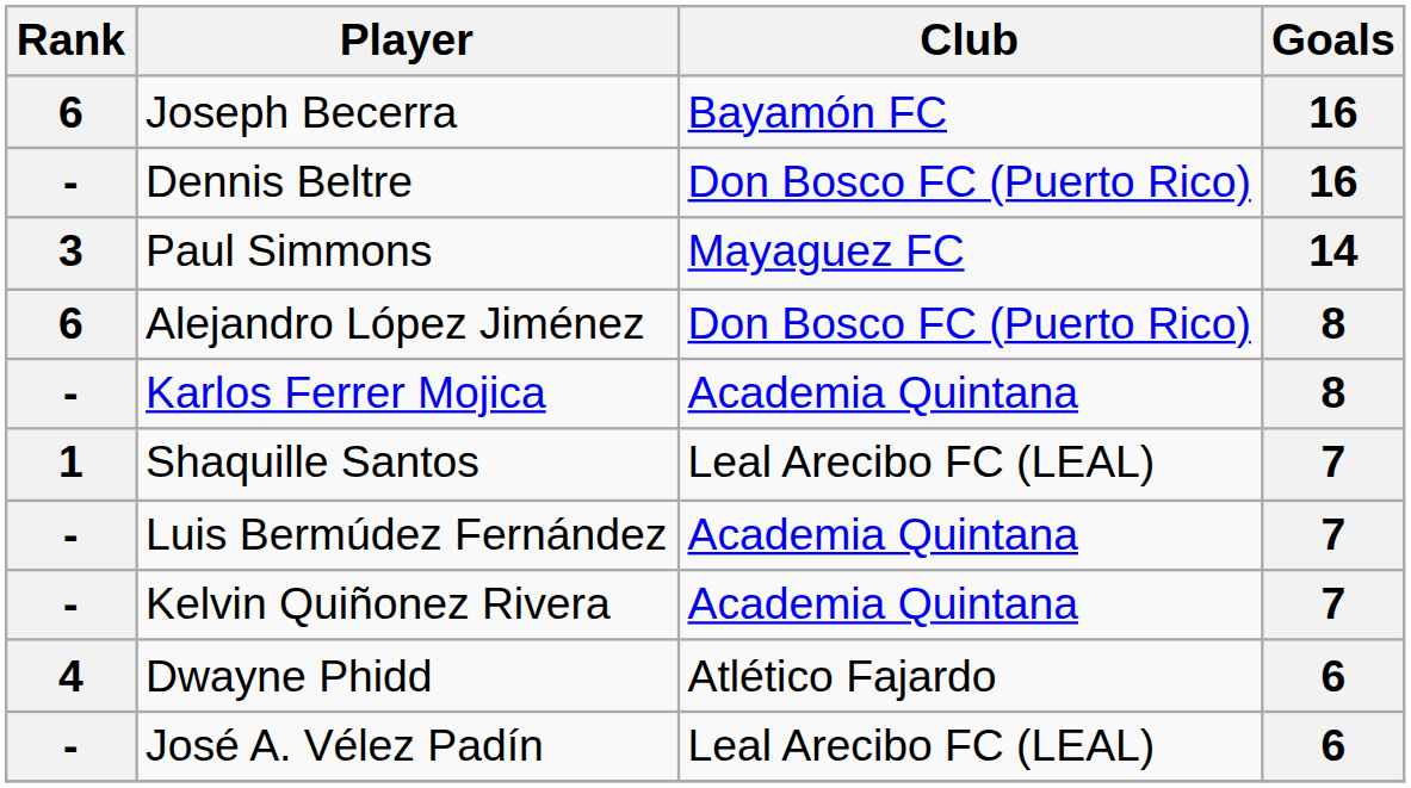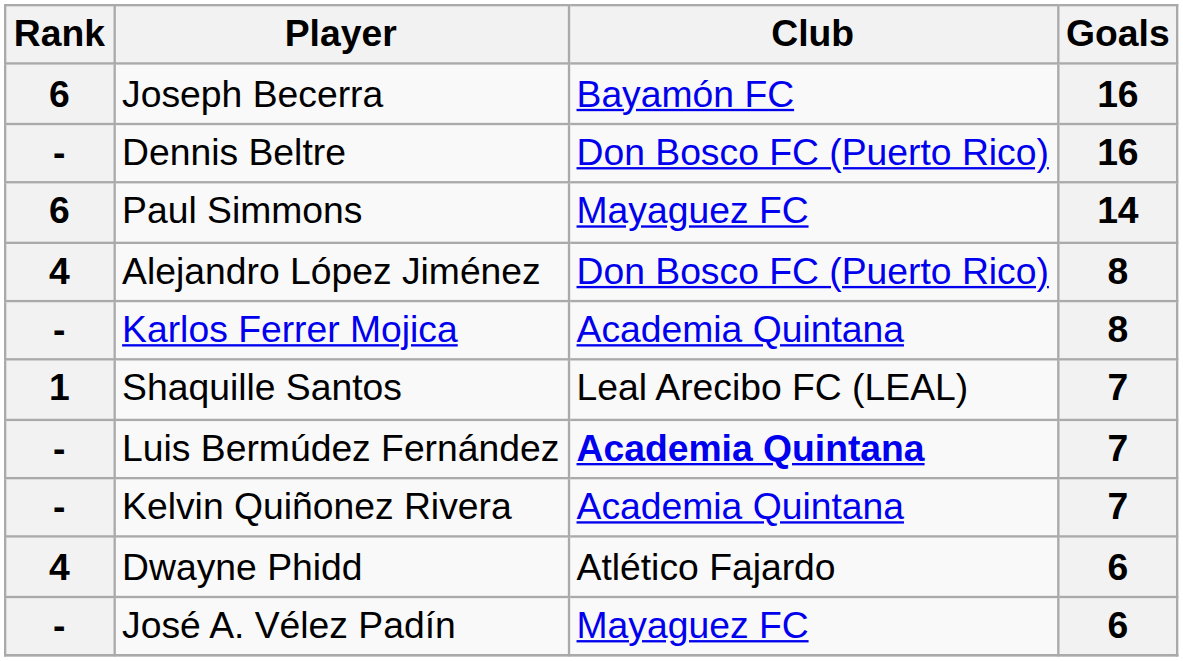Paul Simmons | Rank: 3 -> 6
Alejandro López Jiménez | Rank: 6 -> 4
Luis Bermúdez Fernández | Club: normal -> bold
José A. Vélez Padín | Club: Leal Arecibo FC (LEAL) -> Mayaguez FC
